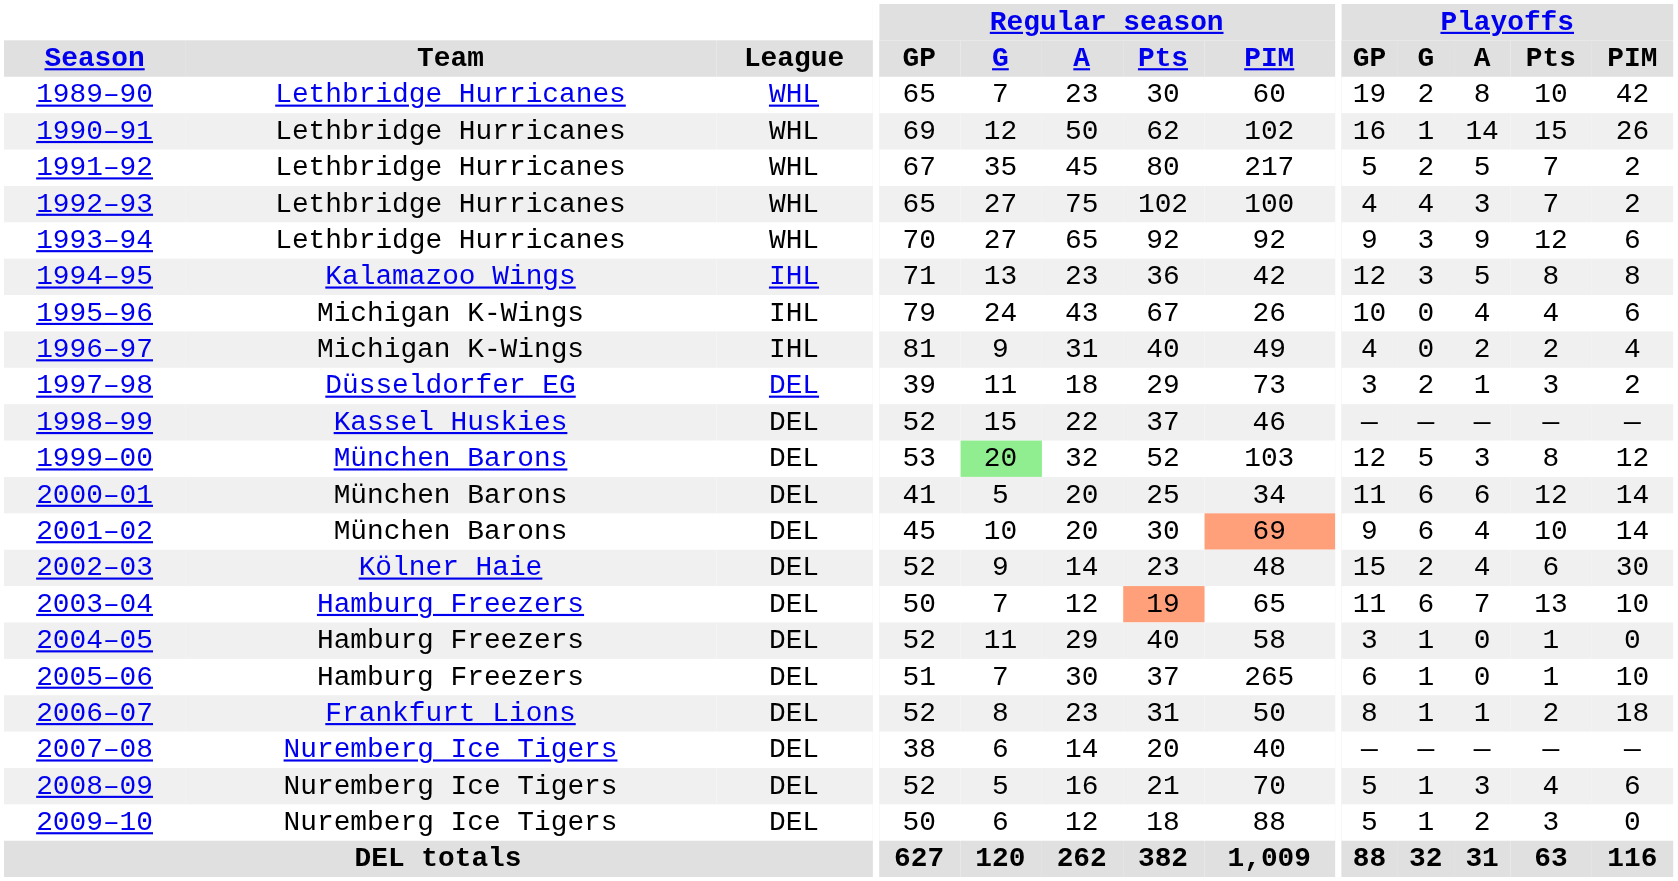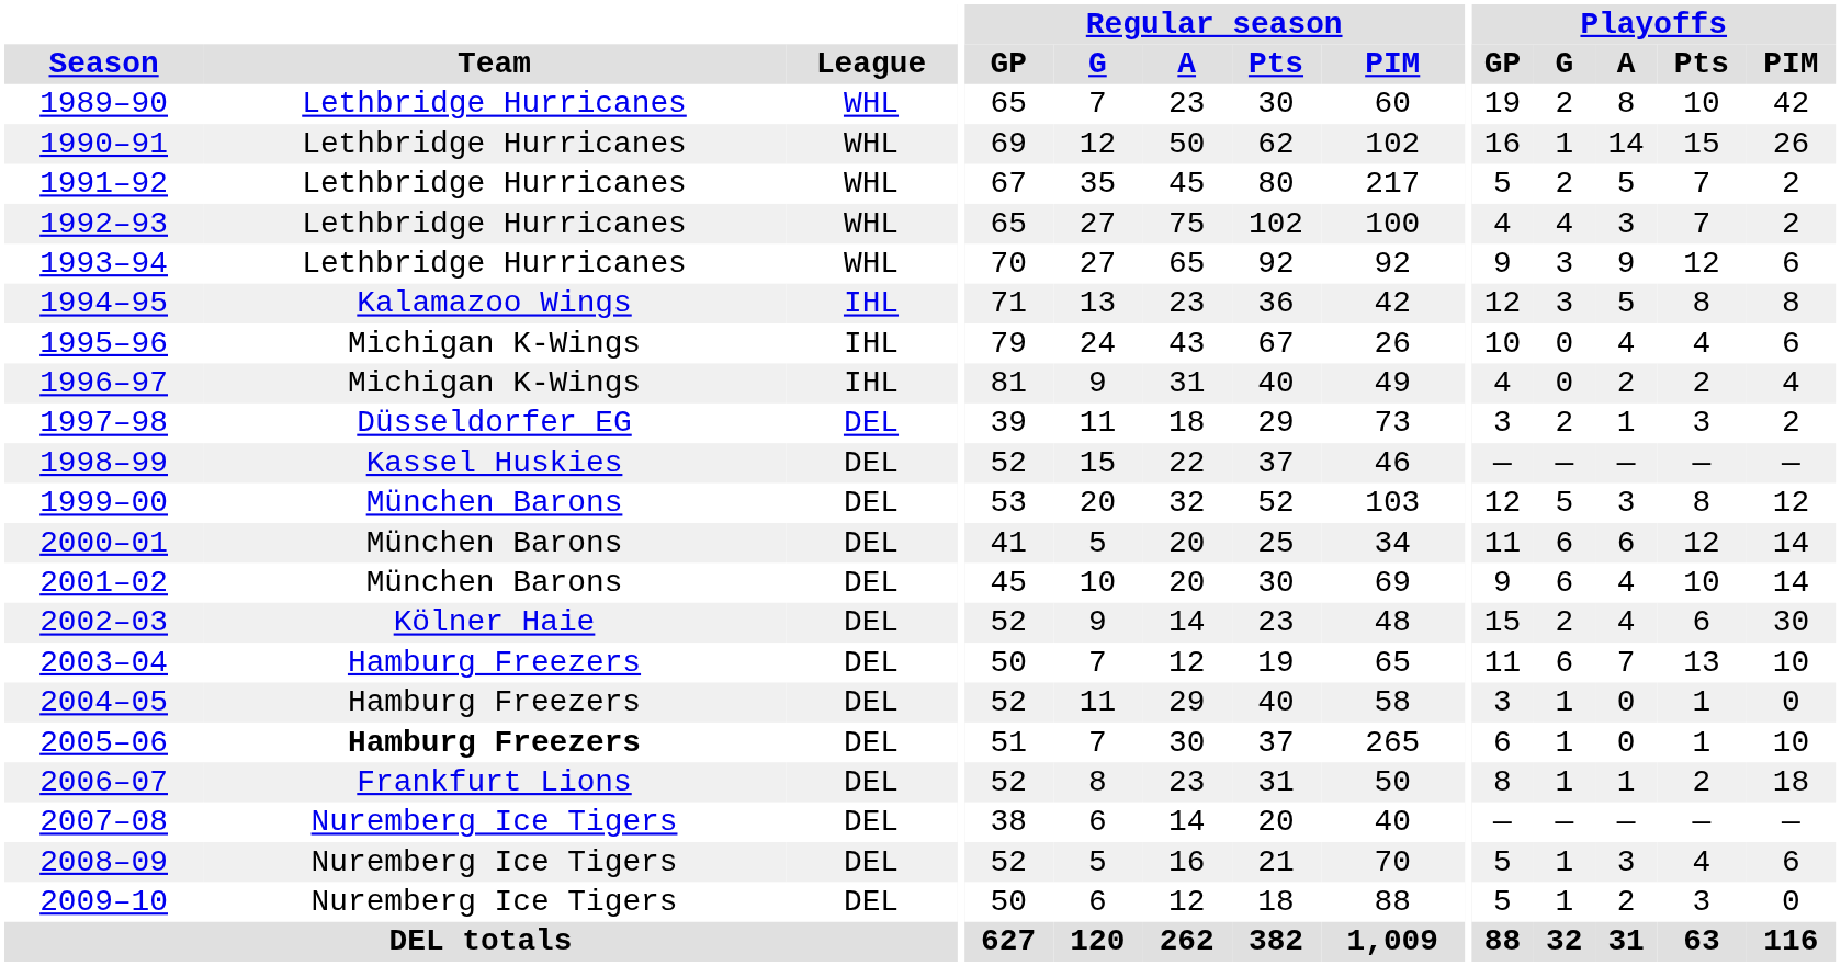1999–00 | Regular season / G: lightgreen background -> no background
2001–02 | Regular season / PIM: lightsalmon background -> no background
2003–04 | Regular season / Pts: lightsalmon background -> no background
2005–06 | Team: normal -> bold
